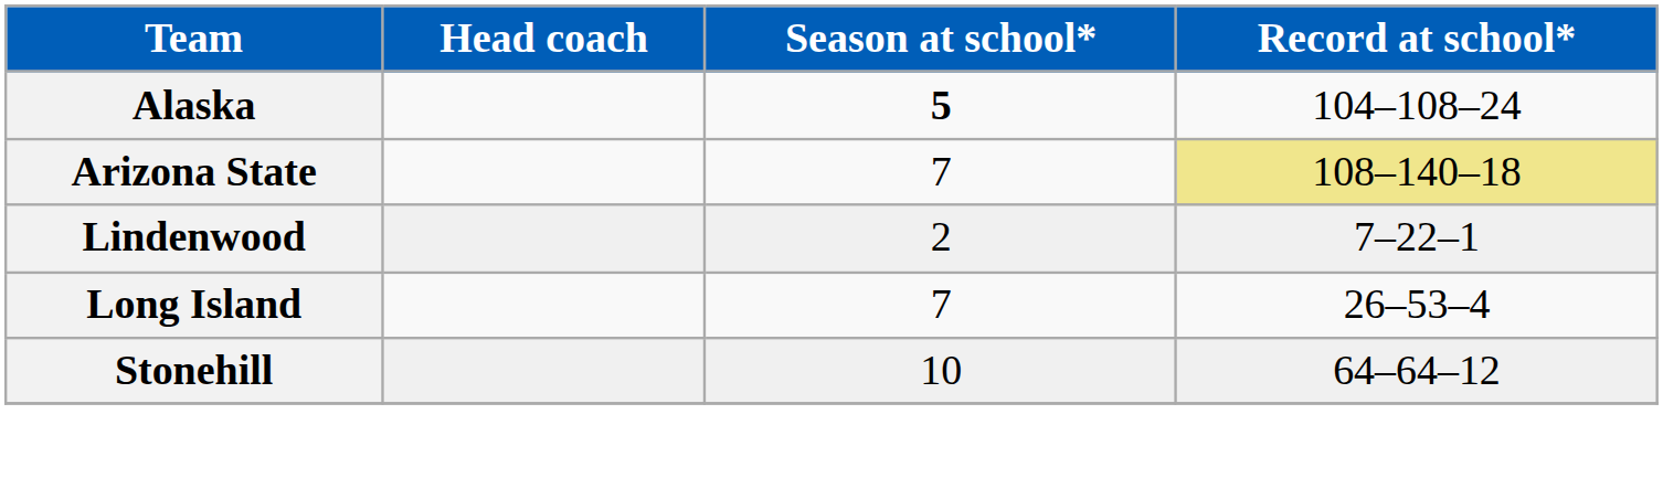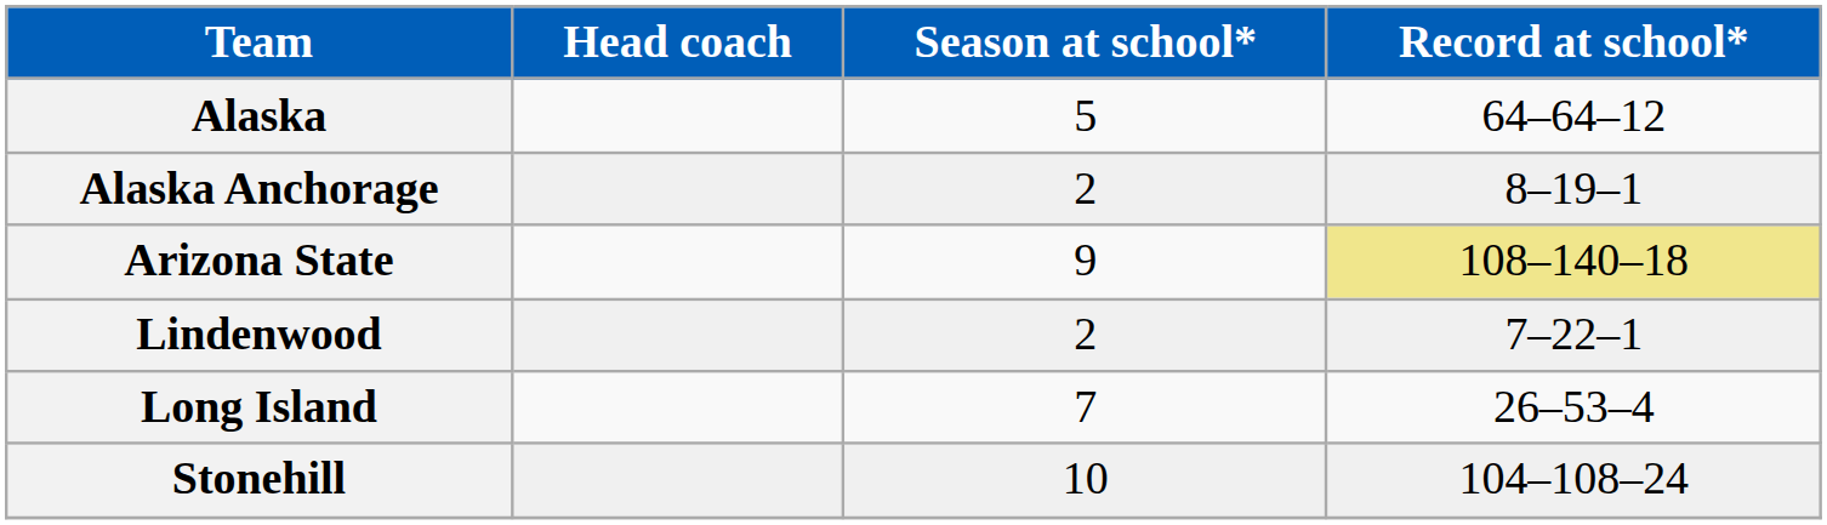Alaska | Season at school*: bold -> normal
Alaska | Record at school*: 104–108–24 -> 64–64–12
+ row: Alaska Anchorage | 2 | 8–19–1
Arizona State | Season at school*: 7 -> 9
Stonehill | Record at school*: 64–64–12 -> 104–108–24
